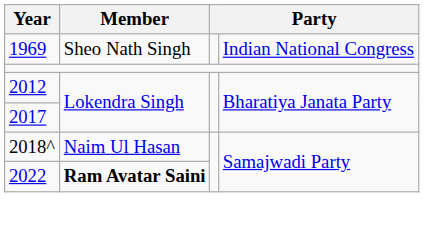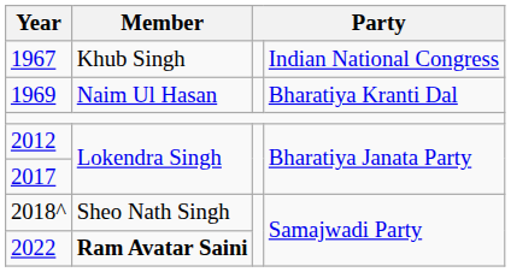+ row: 1967 | Khub Singh | Indian National Congress
1969 | Member: Sheo Nath Singh -> Naim Ul Hasan
1969 | column 4: Indian National Congress -> Bharatiya Kranti Dal
2018^ | Member: Naim Ul Hasan -> Sheo Nath Singh
